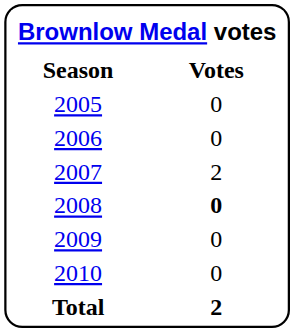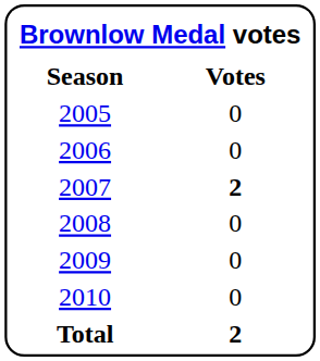2007 | Votes: normal -> bold
2008 | Votes: bold -> normal
